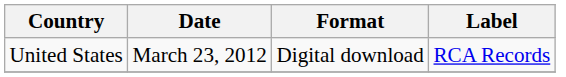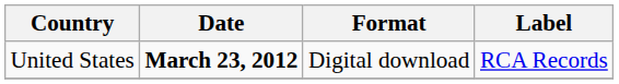United States | Date: normal -> bold
